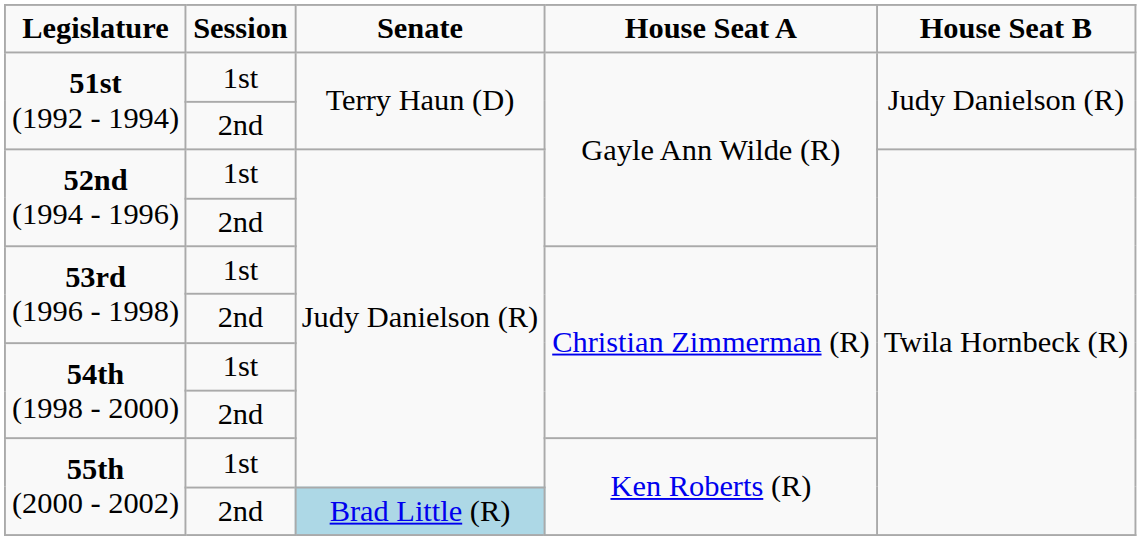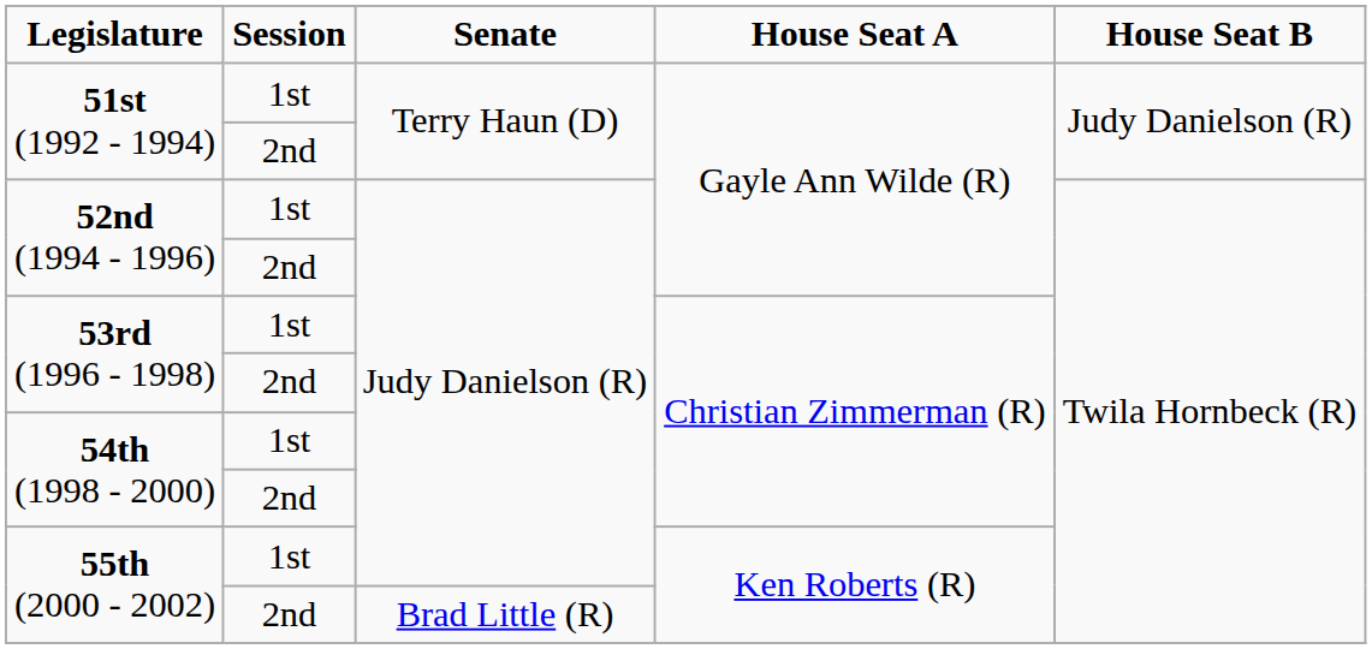55th (2000 - 2002) / 2nd | Senate: lightblue background -> no background
